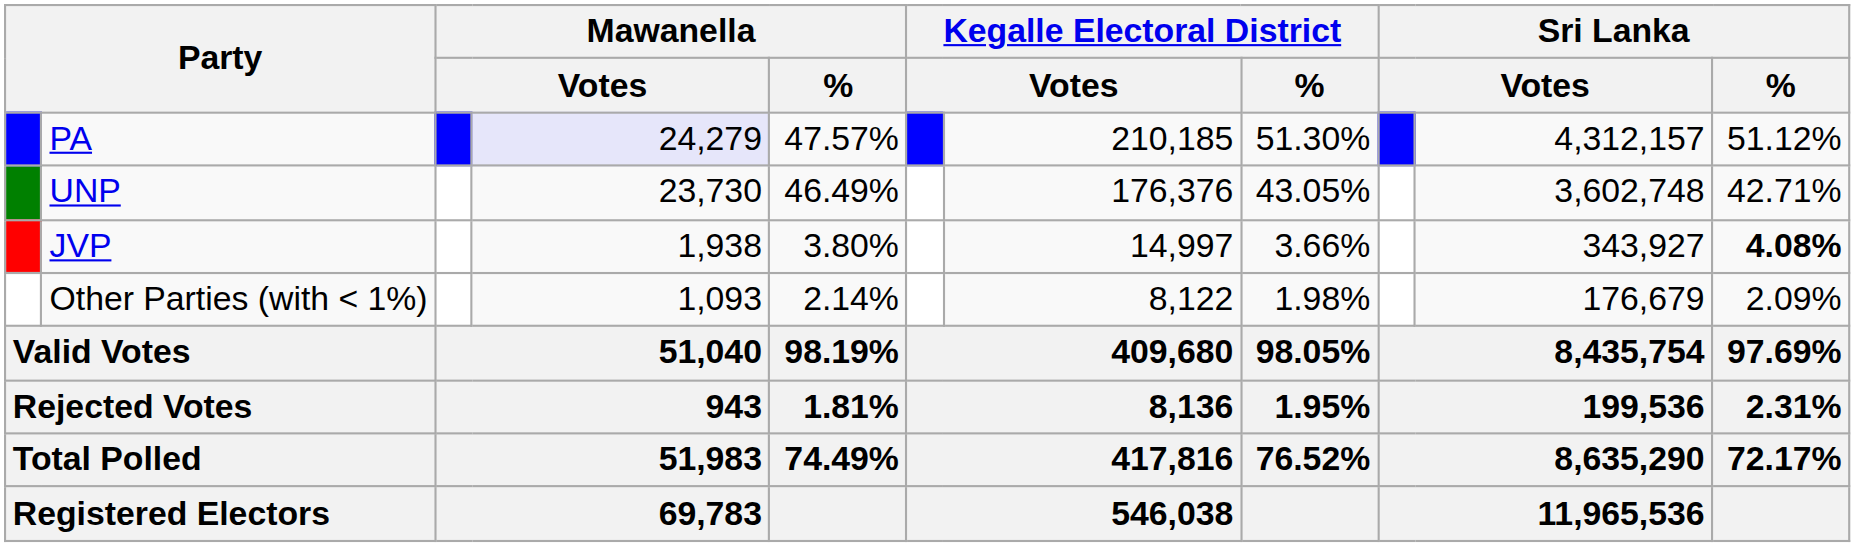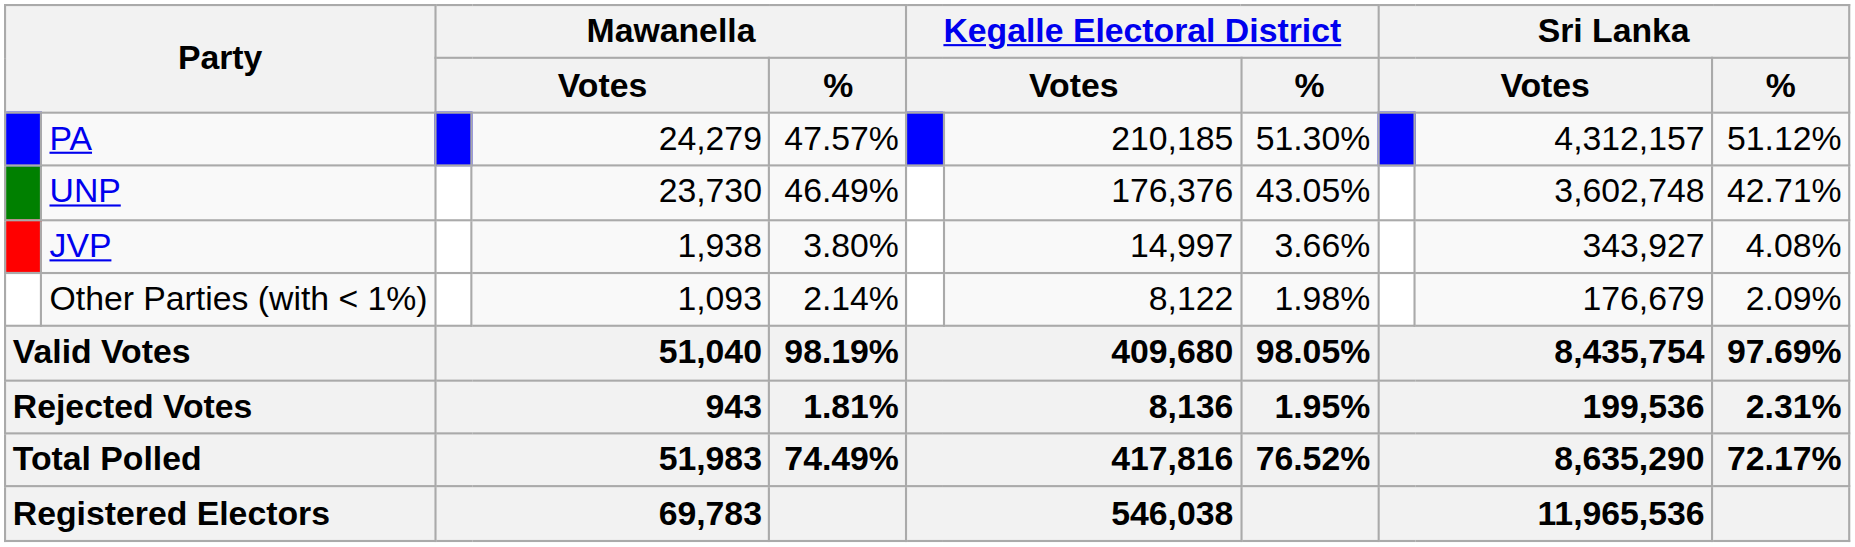PA | column 4: lavender background -> no background
JVP | Sri Lanka / %: bold -> normal
